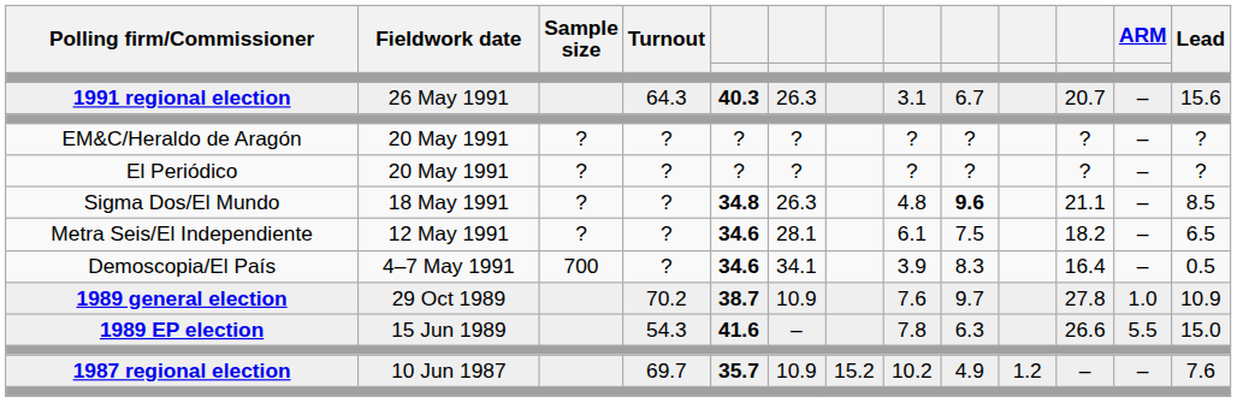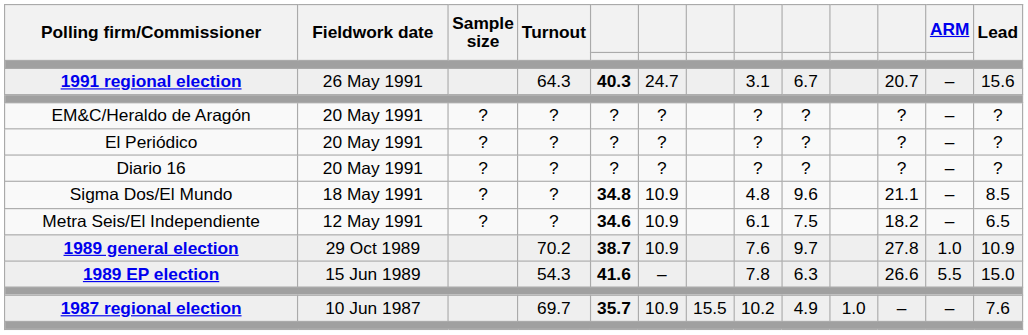1991 regional election | column 6: 26.3 -> 24.7
+ row: Diario 16 | 20 May 1991 | ? | ? | ? | ? | ? | ? | ? | – | ?
Sigma Dos/El Mundo | column 6: 26.3 -> 10.9
Sigma Dos/El Mundo | column 9: bold -> normal
Metra Seis/El Independiente | column 6: 28.1 -> 10.9
- row: Demoscopia/El País | 4–7 May 1991 | 700 | ? | 34.6 | 34.1 | 3.9 | 8.3 | 16.4 | – | 0.5
1987 regional election | column 7: 15.2 -> 15.5
1987 regional election | column 10: 1.2 -> 1.0
